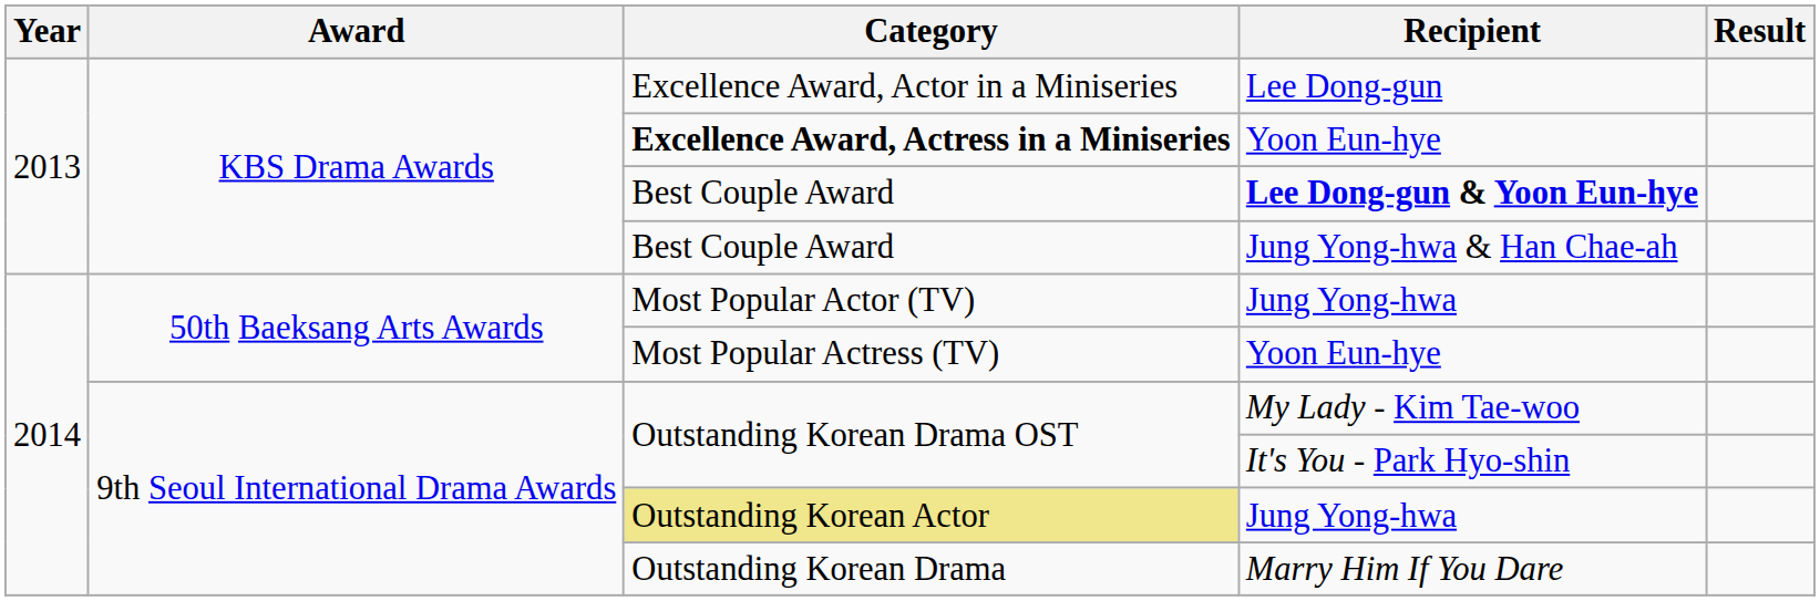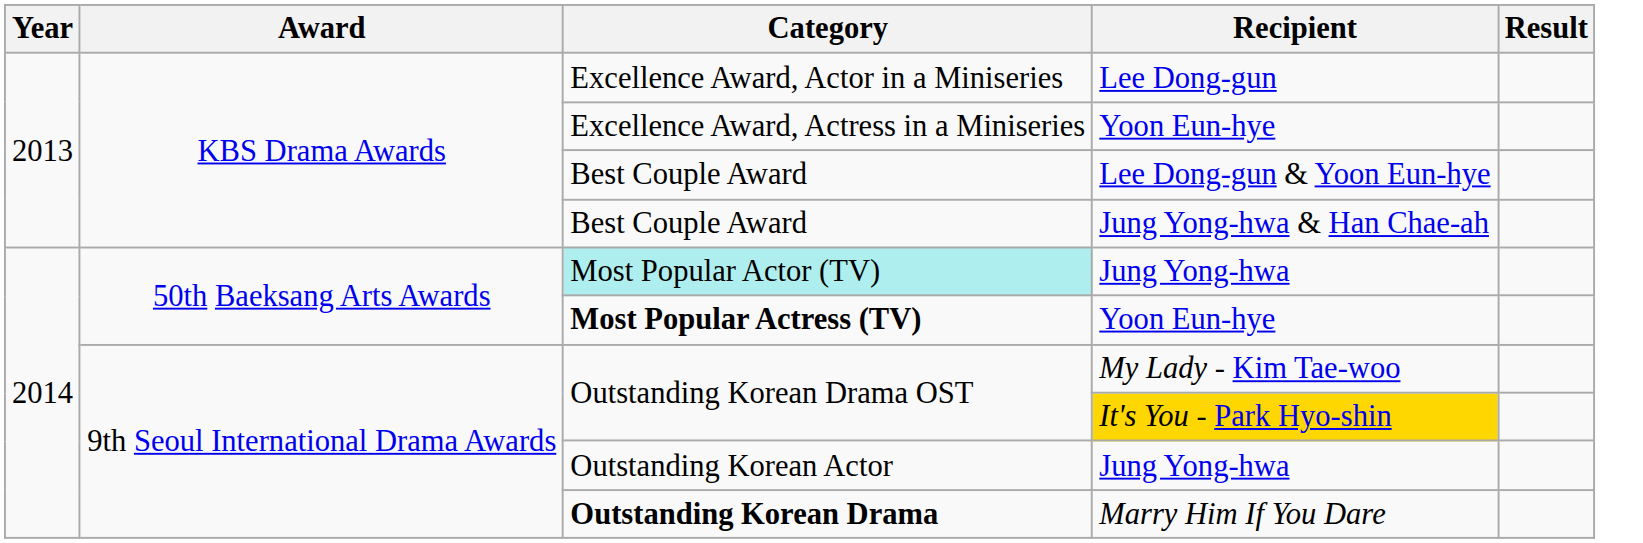Excellence Award, Actress in a Miniseries | Category: bold -> normal
Best Couple Award / Lee Dong-gun & Yoon Eun-hye | Recipient: bold -> normal
Most Popular Actor (TV) | Category: no background -> paleturquoise background
Most Popular Actress (TV) | Category: normal -> bold
Outstanding Korean Drama OST / It's You - Park Hyo-shin | Recipient: no background -> gold background
Outstanding Korean Actor | Category: khaki background -> no background
Outstanding Korean Drama | Category: normal -> bold
